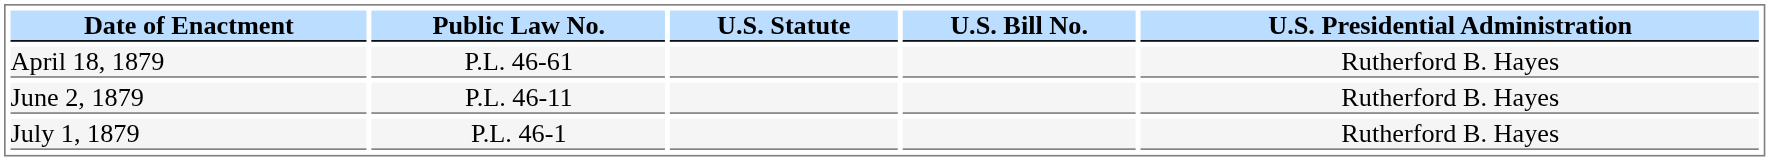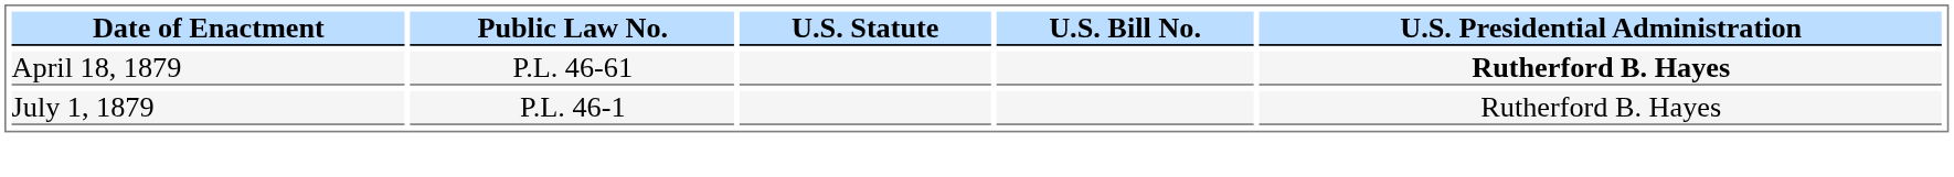April 18, 1879 | U.S. Presidential Administration: normal -> bold
- row: June 2, 1879 | P.L. 46-11 | Rutherford B. Hayes
